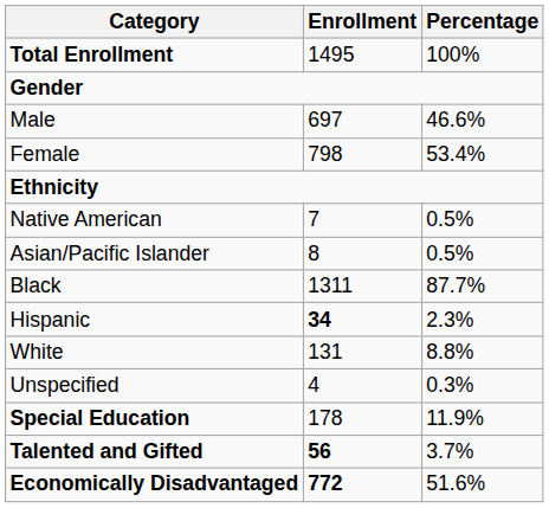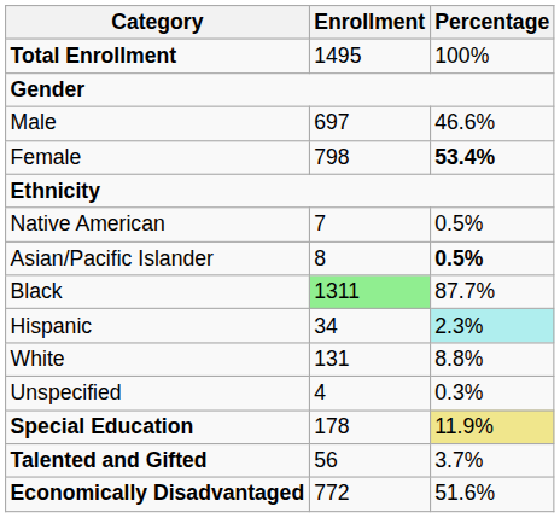Female | Percentage: normal -> bold
Asian/Pacific Islander | Percentage: normal -> bold
Black | Enrollment: no background -> lightgreen background
Hispanic | Enrollment: bold -> normal
Hispanic | Percentage: no background -> paleturquoise background
Special Education | Percentage: no background -> khaki background
Talented and Gifted | Enrollment: bold -> normal
Economically Disadvantaged | Enrollment: bold -> normal
